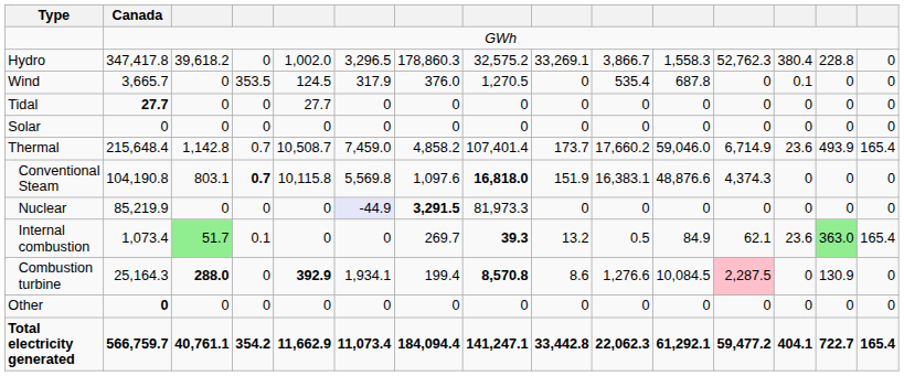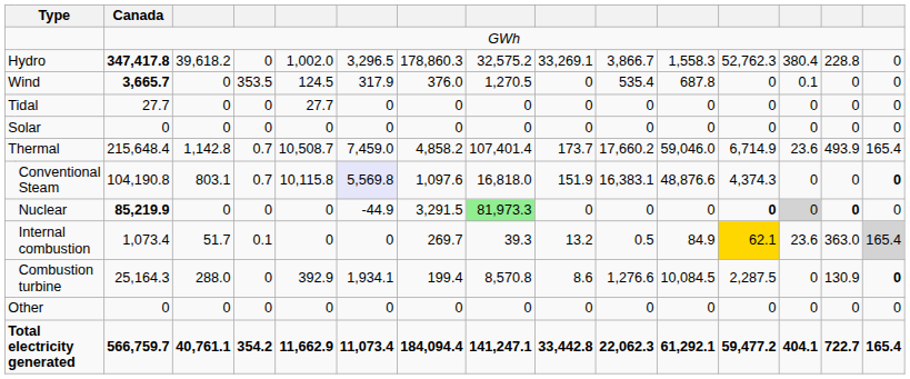Hydro | Canada: normal -> bold
Wind | Canada: normal -> bold
Tidal | Canada: bold -> normal
Conventional Steam | column 5: bold -> normal
Conventional Steam | column 7: no background -> lavender background
Conventional Steam | column 9: bold -> normal
Conventional Steam | column 16: normal -> bold
Nuclear | Canada: normal -> bold
Nuclear | column 7: lavender background -> no background
Nuclear | column 8: bold -> normal
Nuclear | column 9: no background -> lightgreen background
Nuclear | column 13: normal -> bold
Nuclear | column 14: no background -> lightgrey background
Nuclear | column 15: normal -> bold
Internal combustion | column 4: lightgreen background -> no background
Internal combustion | column 9: bold -> normal
Internal combustion | column 13: no background -> gold background
Internal combustion | column 15: lightgreen background -> no background
Internal combustion | column 16: no background -> lightgrey background
Combustion turbine | column 4: bold -> normal
Combustion turbine | column 6: bold -> normal
Combustion turbine | column 9: bold -> normal
Combustion turbine | column 13: pink background -> no background
Combustion turbine | column 16: normal -> bold
Other | Canada: bold -> normal
